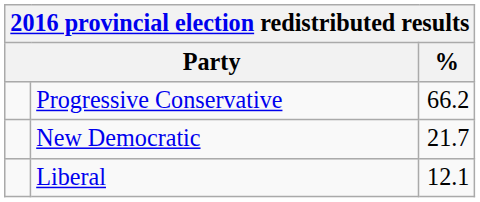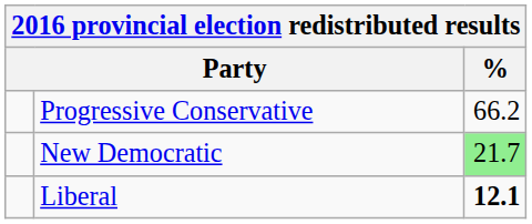New Democratic | %: no background -> lightgreen background
Liberal | %: normal -> bold
